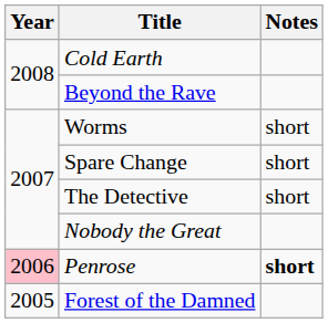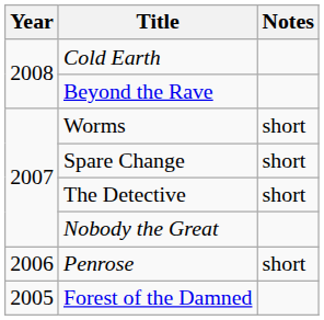Penrose | Year: pink background -> no background
Penrose | Notes: bold -> normal
